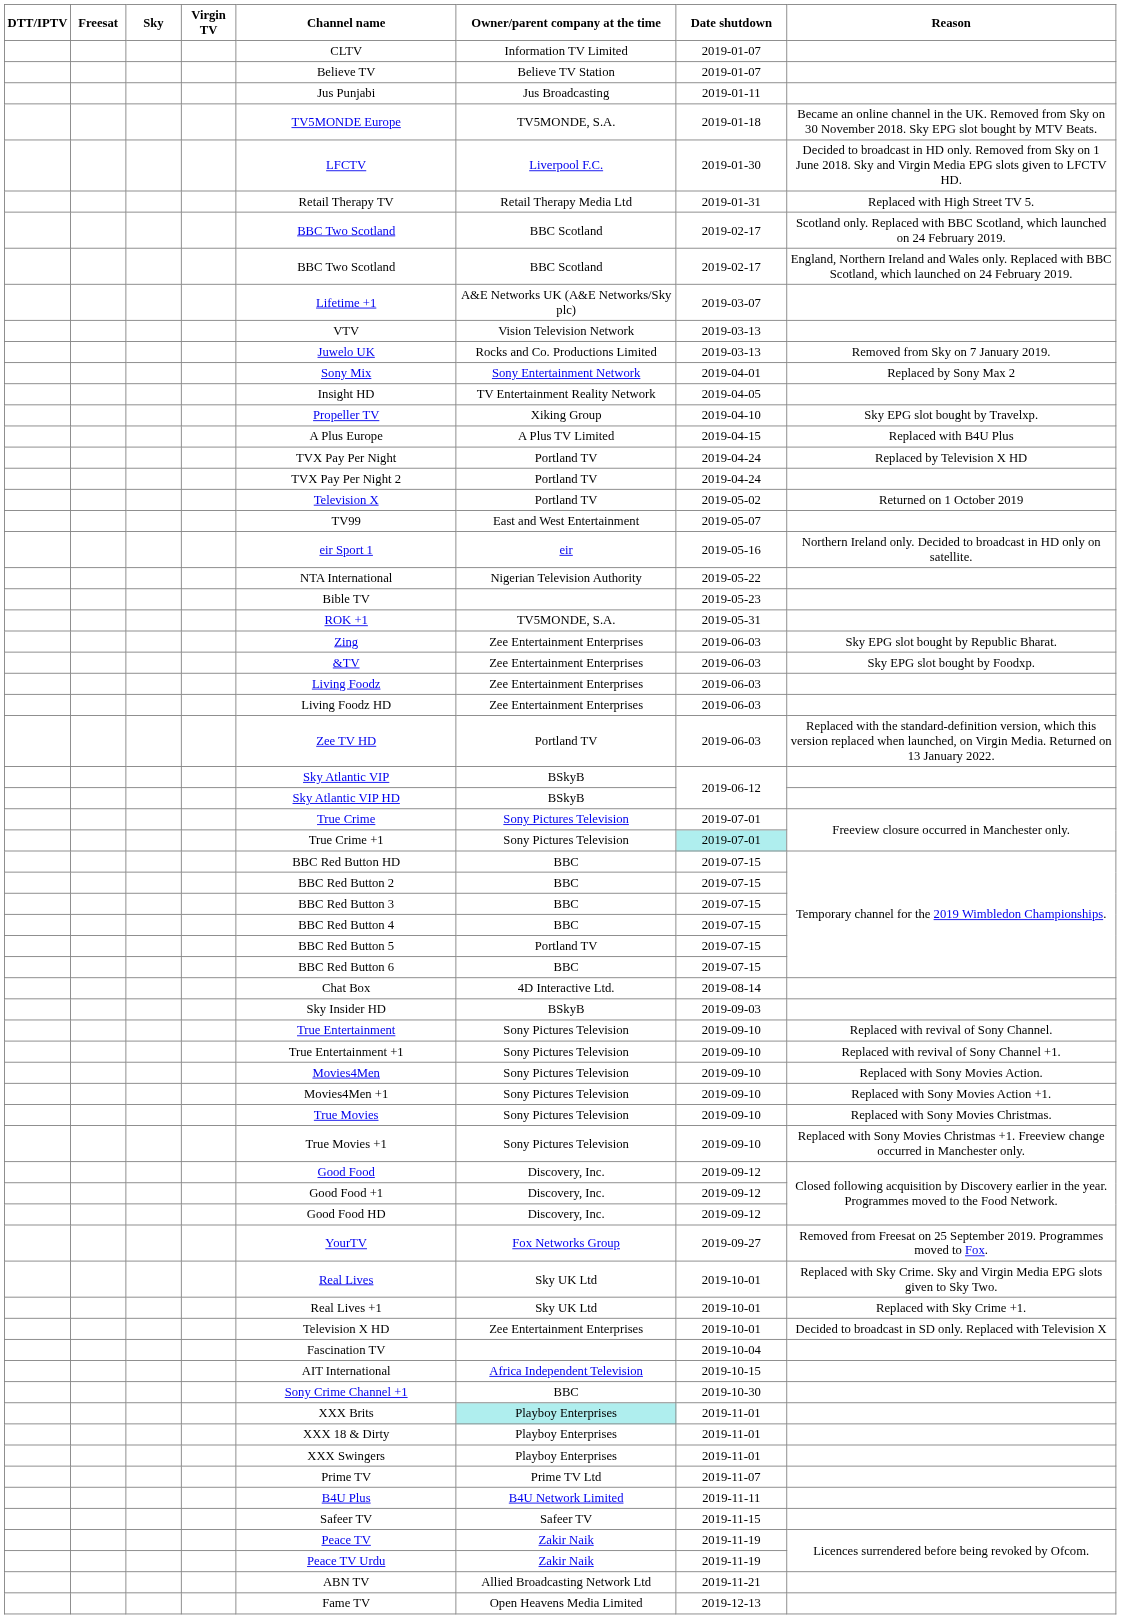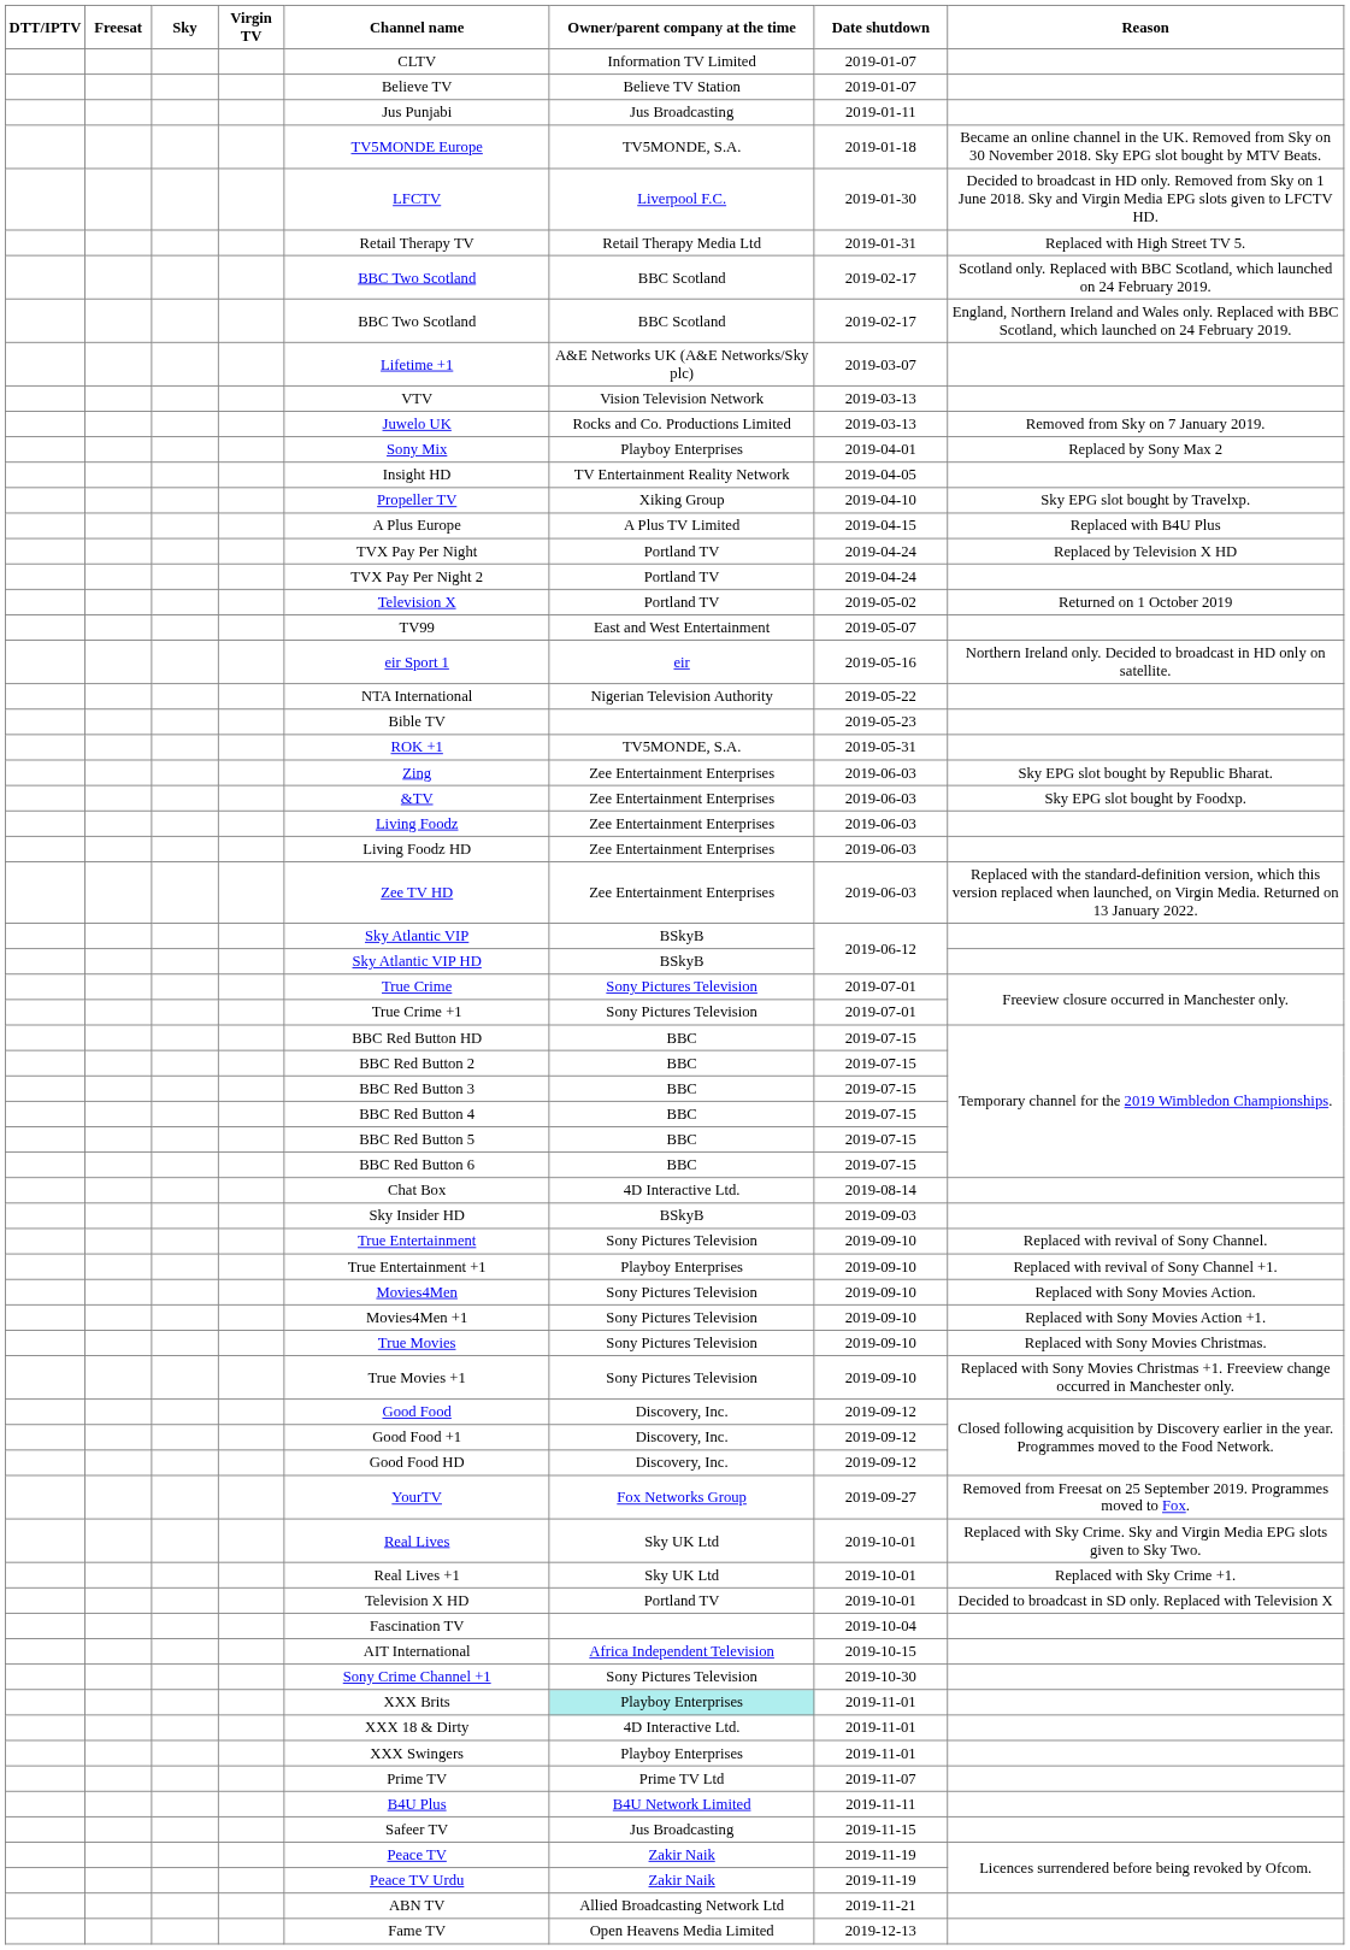row 13 | Owner/parent company at the time: Sony Entertainment Network -> Playboy Enterprises
row 29 | Owner/parent company at the time: Portland TV -> Zee Entertainment Enterprises
row 33 | Date shutdown: paleturquoise background -> no background
row 38 | Owner/parent company at the time: Portland TV -> BBC
row 43 | Owner/parent company at the time: Sony Pictures Television -> Playboy Enterprises
row 54 | Owner/parent company at the time: Zee Entertainment Enterprises -> Portland TV
row 57 | Owner/parent company at the time: BBC -> Sony Pictures Television
row 59 | Owner/parent company at the time: Playboy Enterprises -> 4D Interactive Ltd.
row 63 | Owner/parent company at the time: Safeer TV -> Jus Broadcasting
